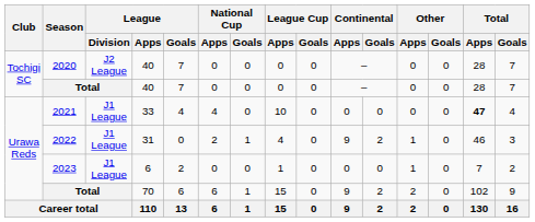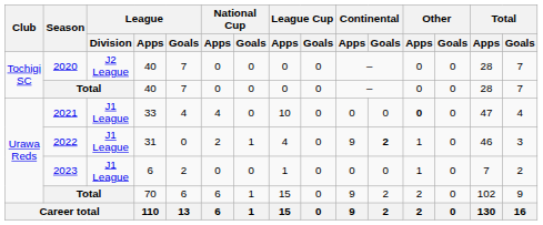2021 | Other / Apps: normal -> bold
2021 | Total / Apps: bold -> normal
2022 | Continental / Goals: normal -> bold
